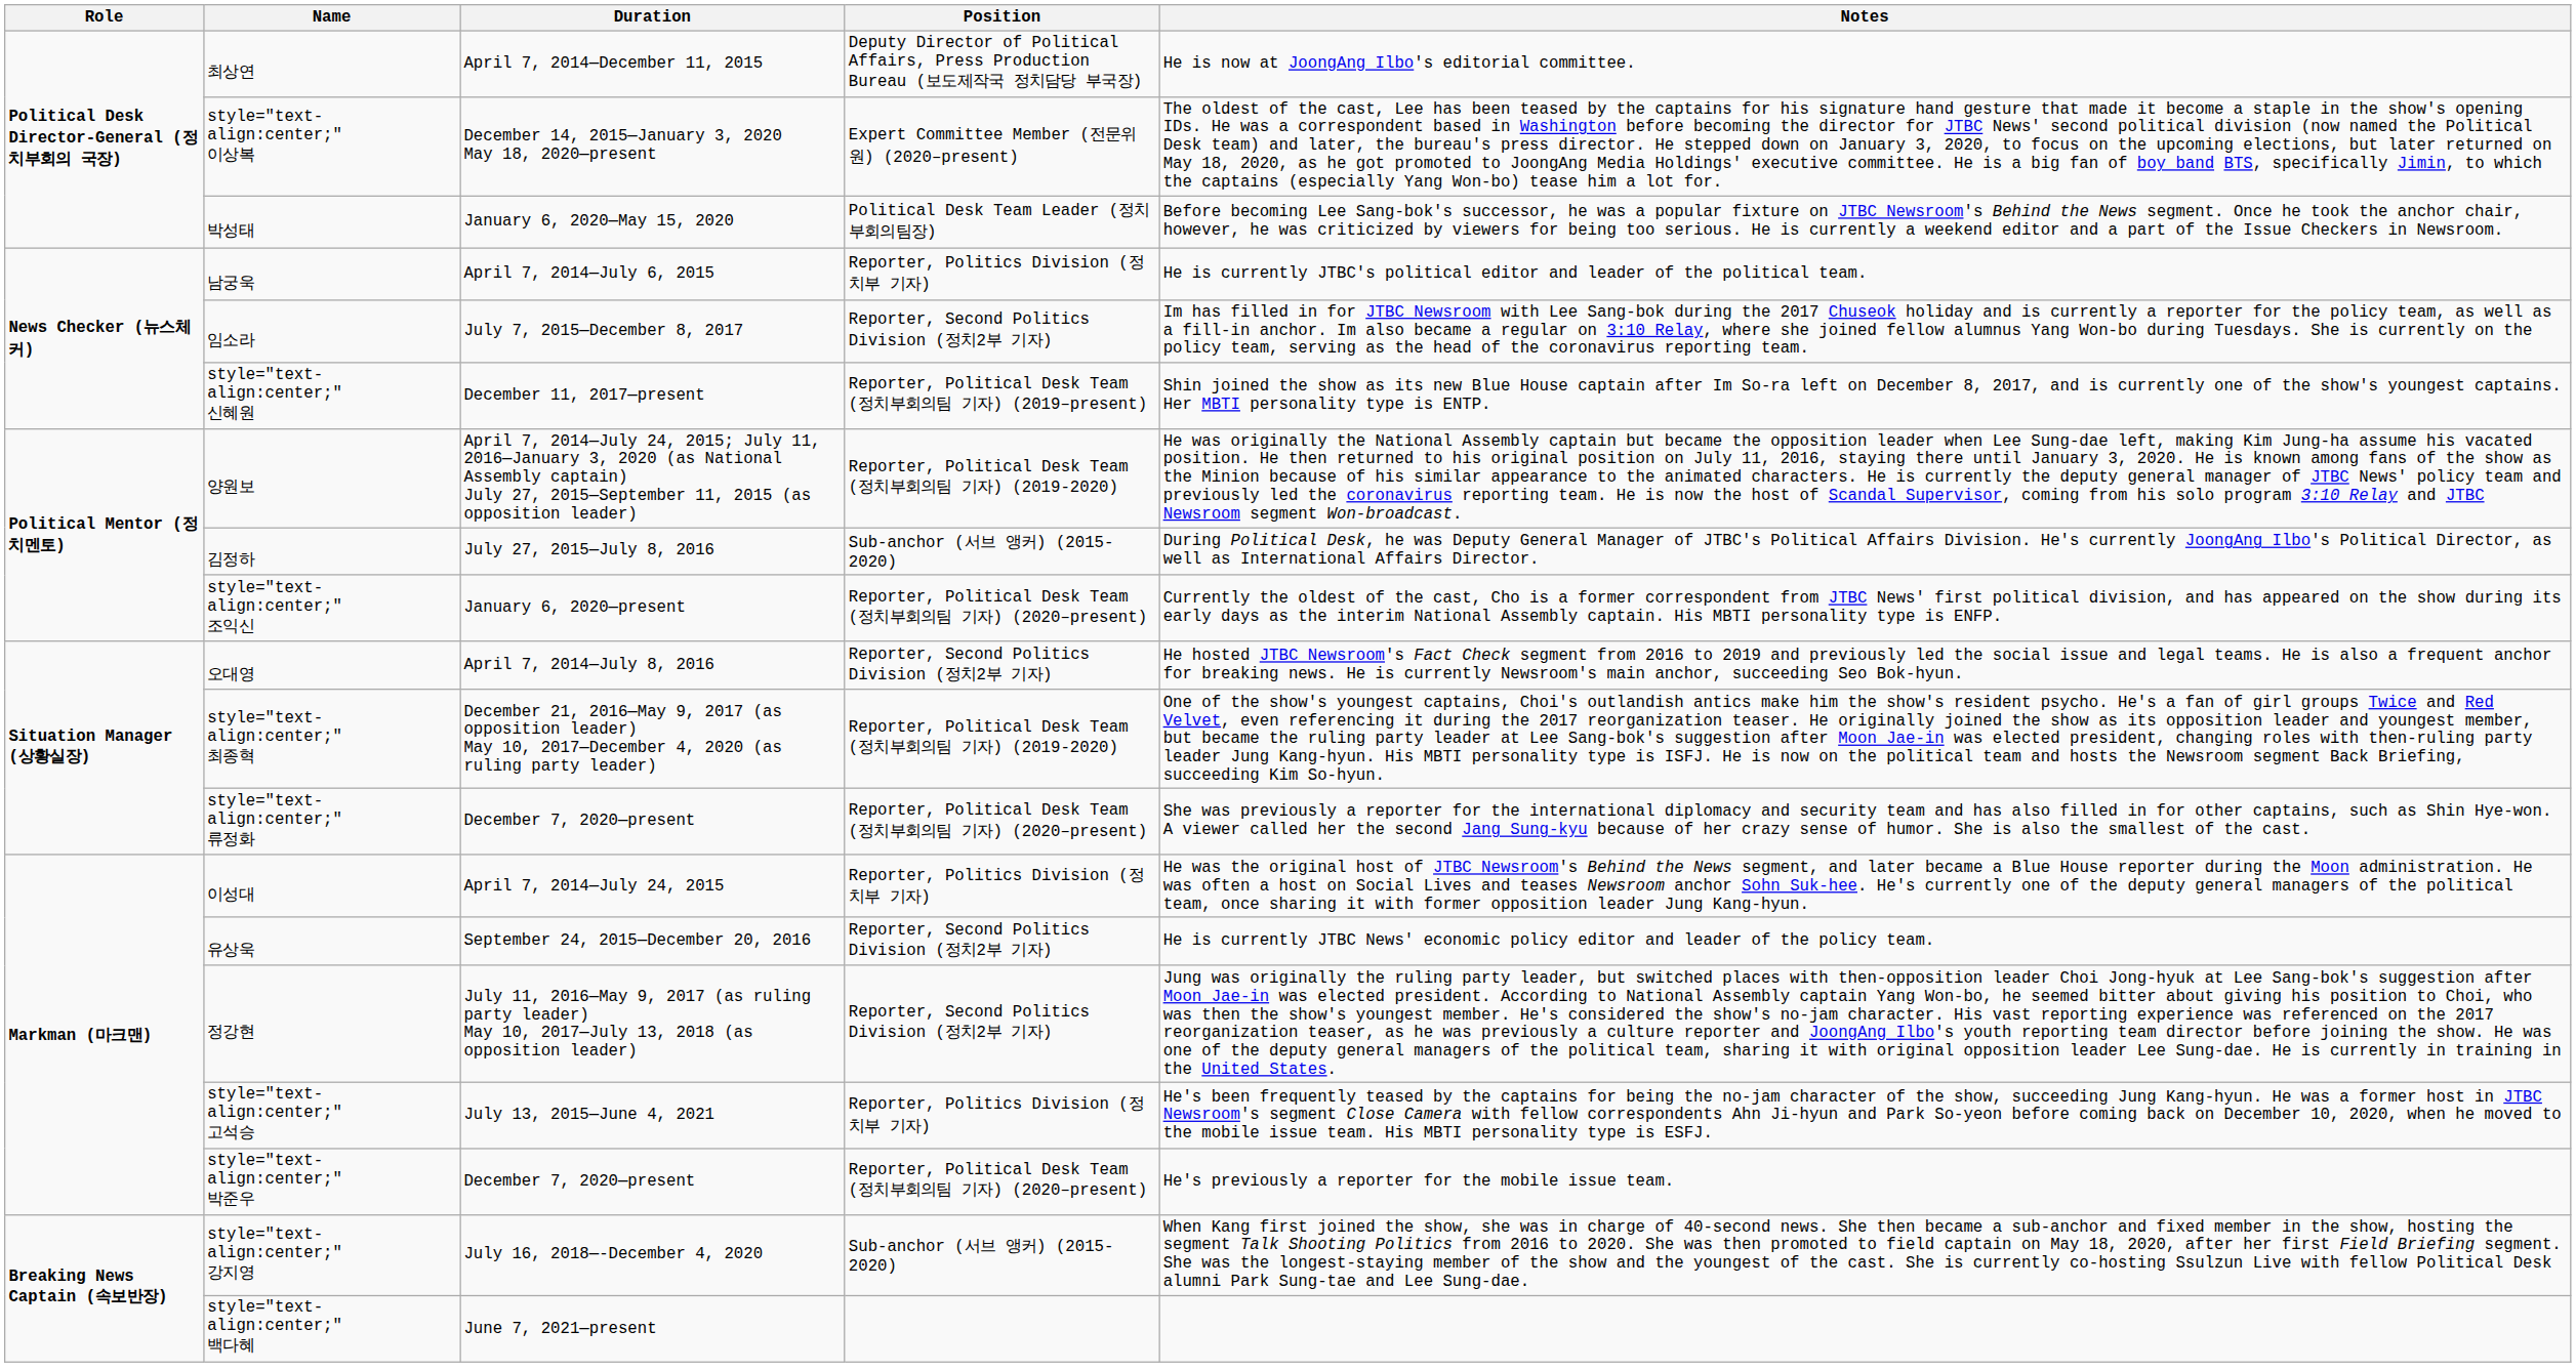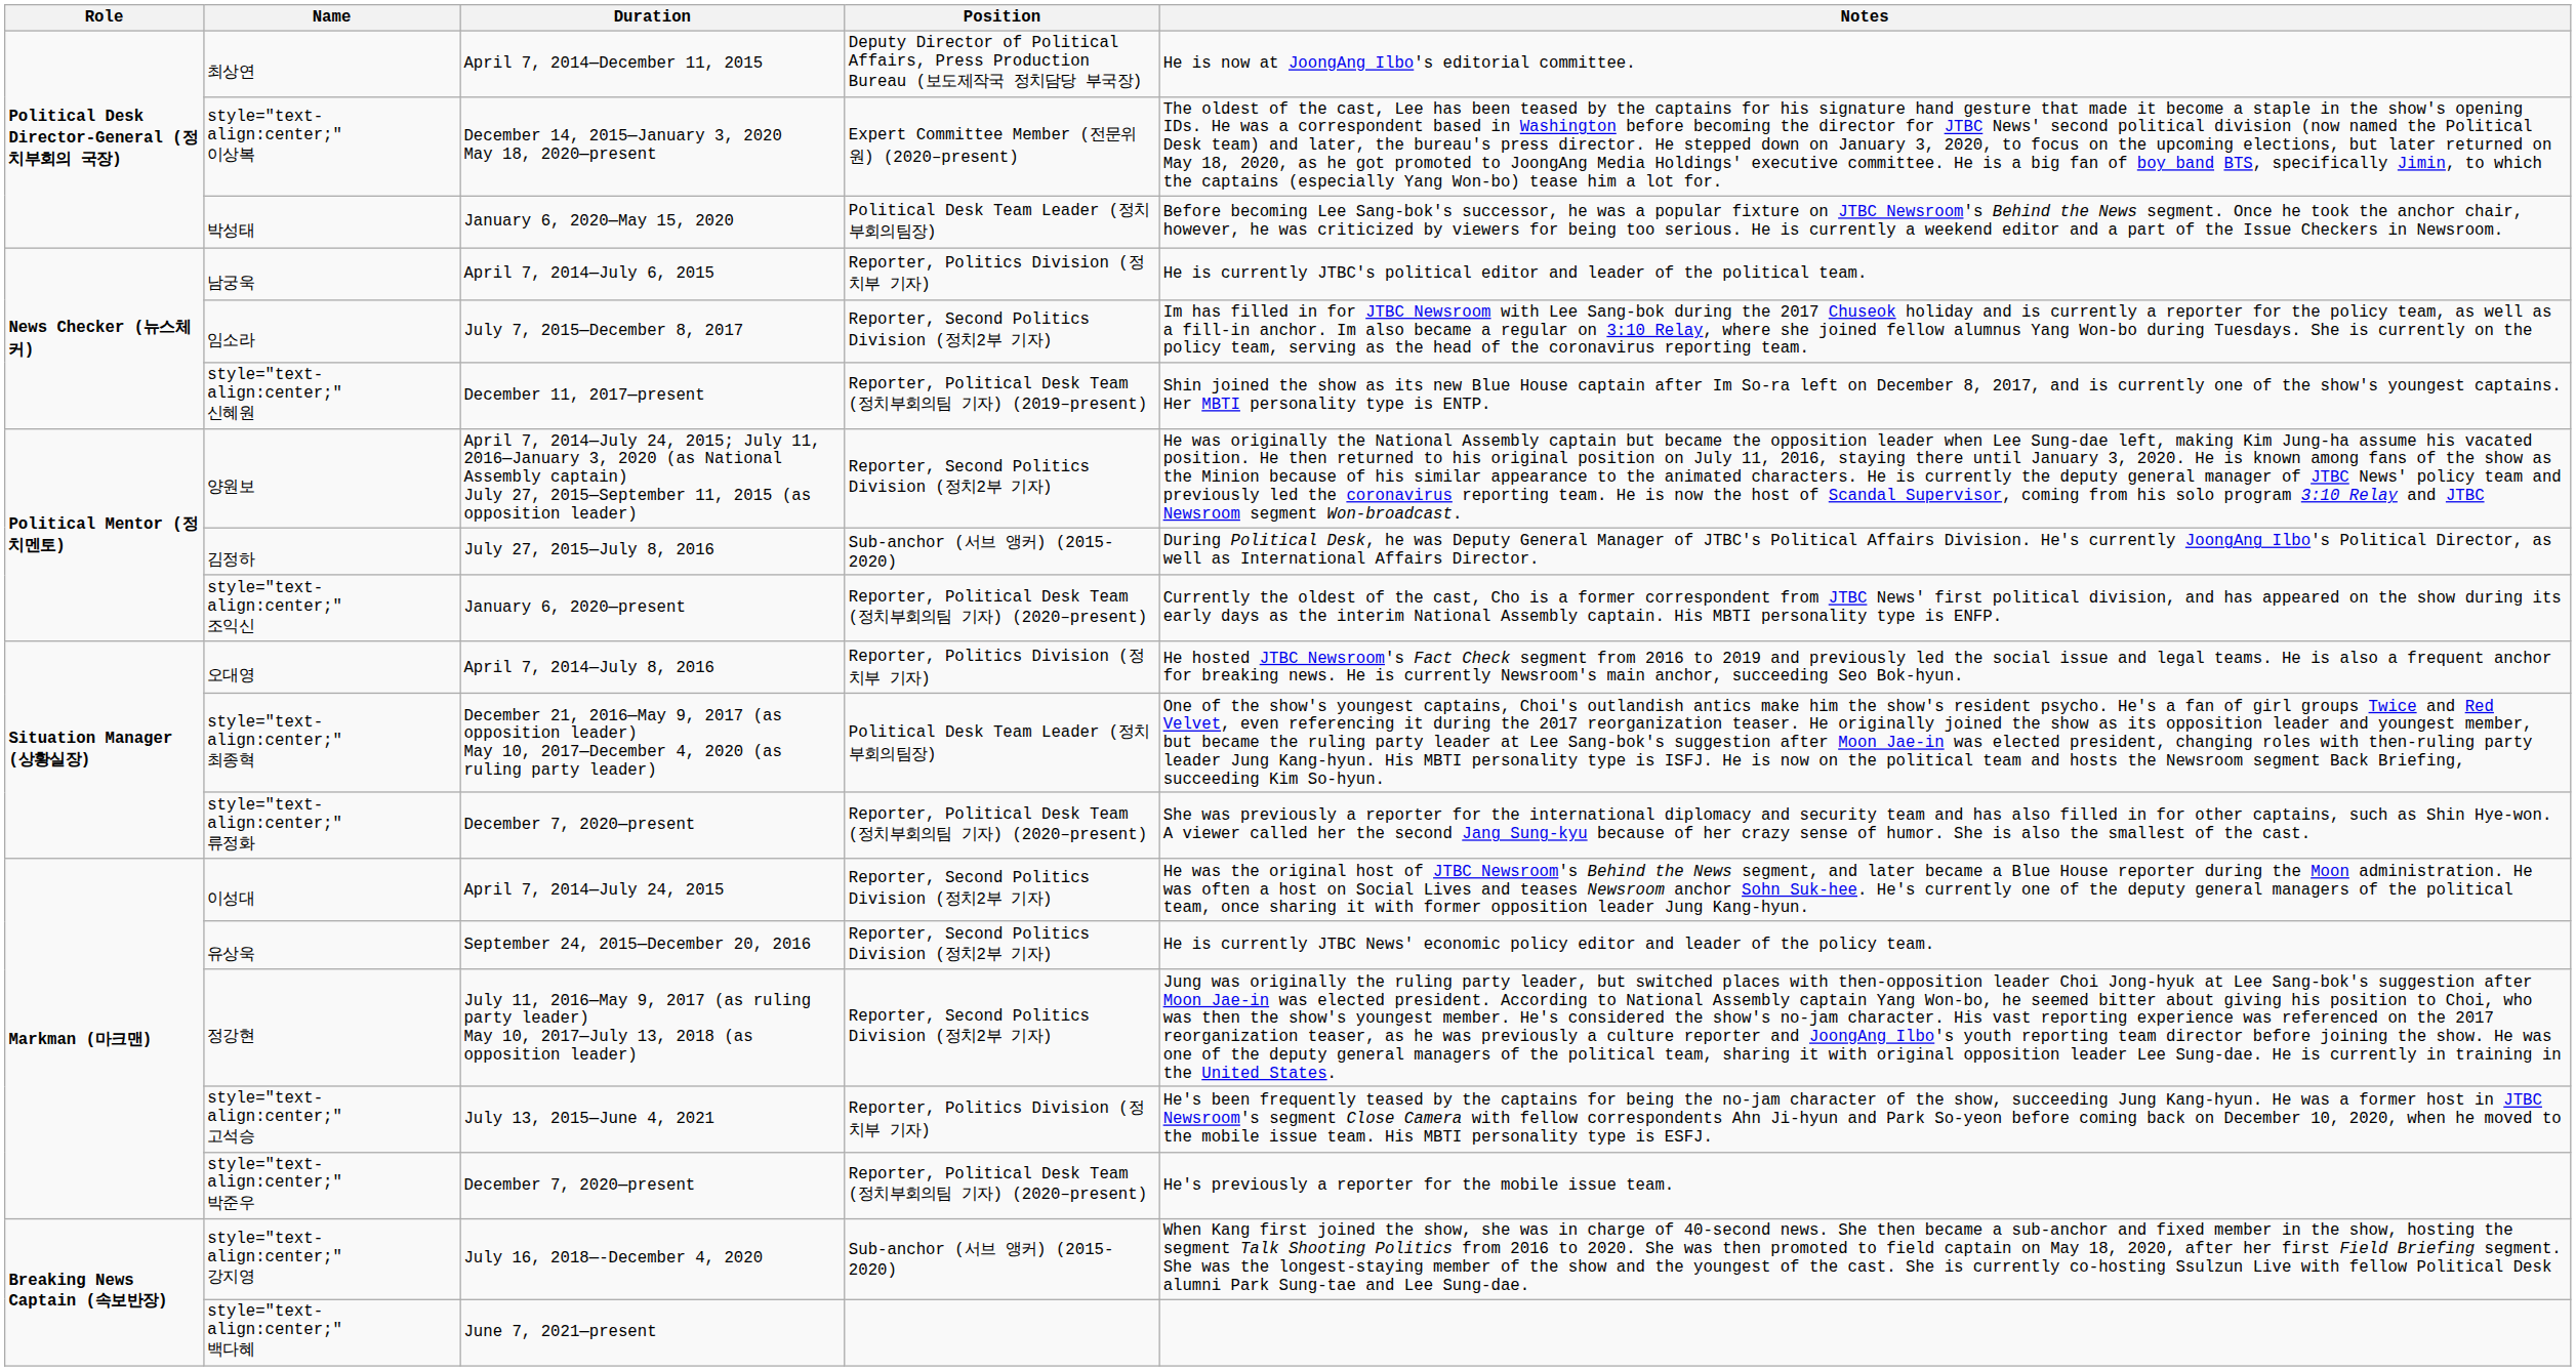양원보 | Position: Reporter, Political Desk Team (정치부회의팀 기자) (2019-2020) -> Reporter, Second Politics Division (정치2부 기자)
오대영 | Position: Reporter, Second Politics Division (정치2부 기자) -> Reporter, Politics Division (정치부 기자)
style="text-align:center;" 최종혁 | Position: Reporter, Political Desk Team (정치부회의팀 기자) (2019-2020) -> Political Desk Team Leader (정치부회의팀장)
이성대 | Position: Reporter, Politics Division (정치부 기자) -> Reporter, Second Politics Division (정치2부 기자)
